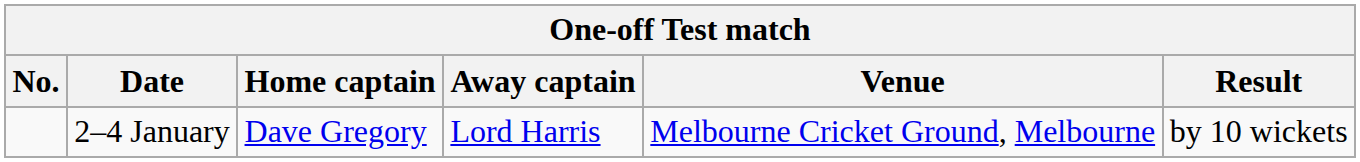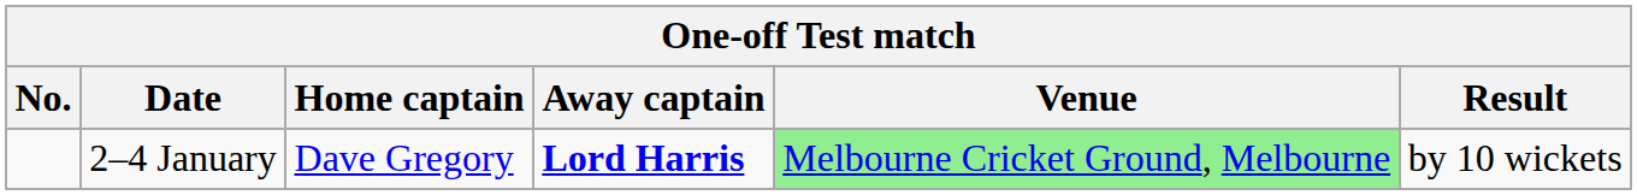2–4 January | Away captain: normal -> bold
2–4 January | Venue: no background -> lightgreen background
